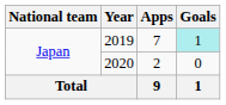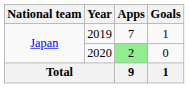2019 | Goals: paleturquoise background -> no background
2020 | Apps: no background -> lightgreen background
